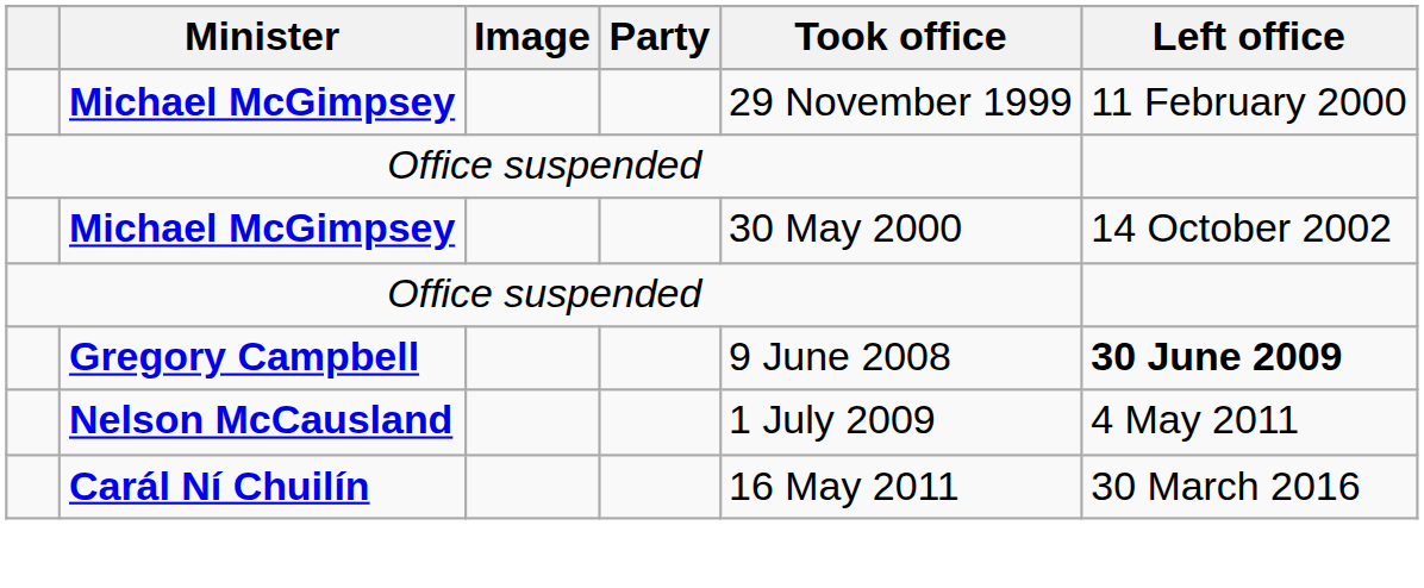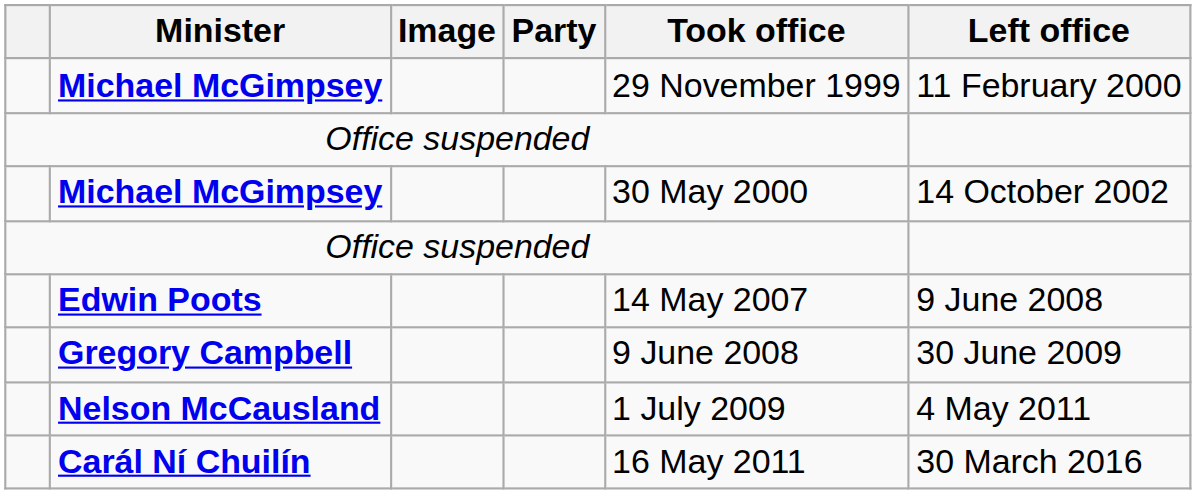+ row: Edwin Poots | 14 May 2007 | 9 June 2008
Gregory Campbell | Left office: bold -> normal
